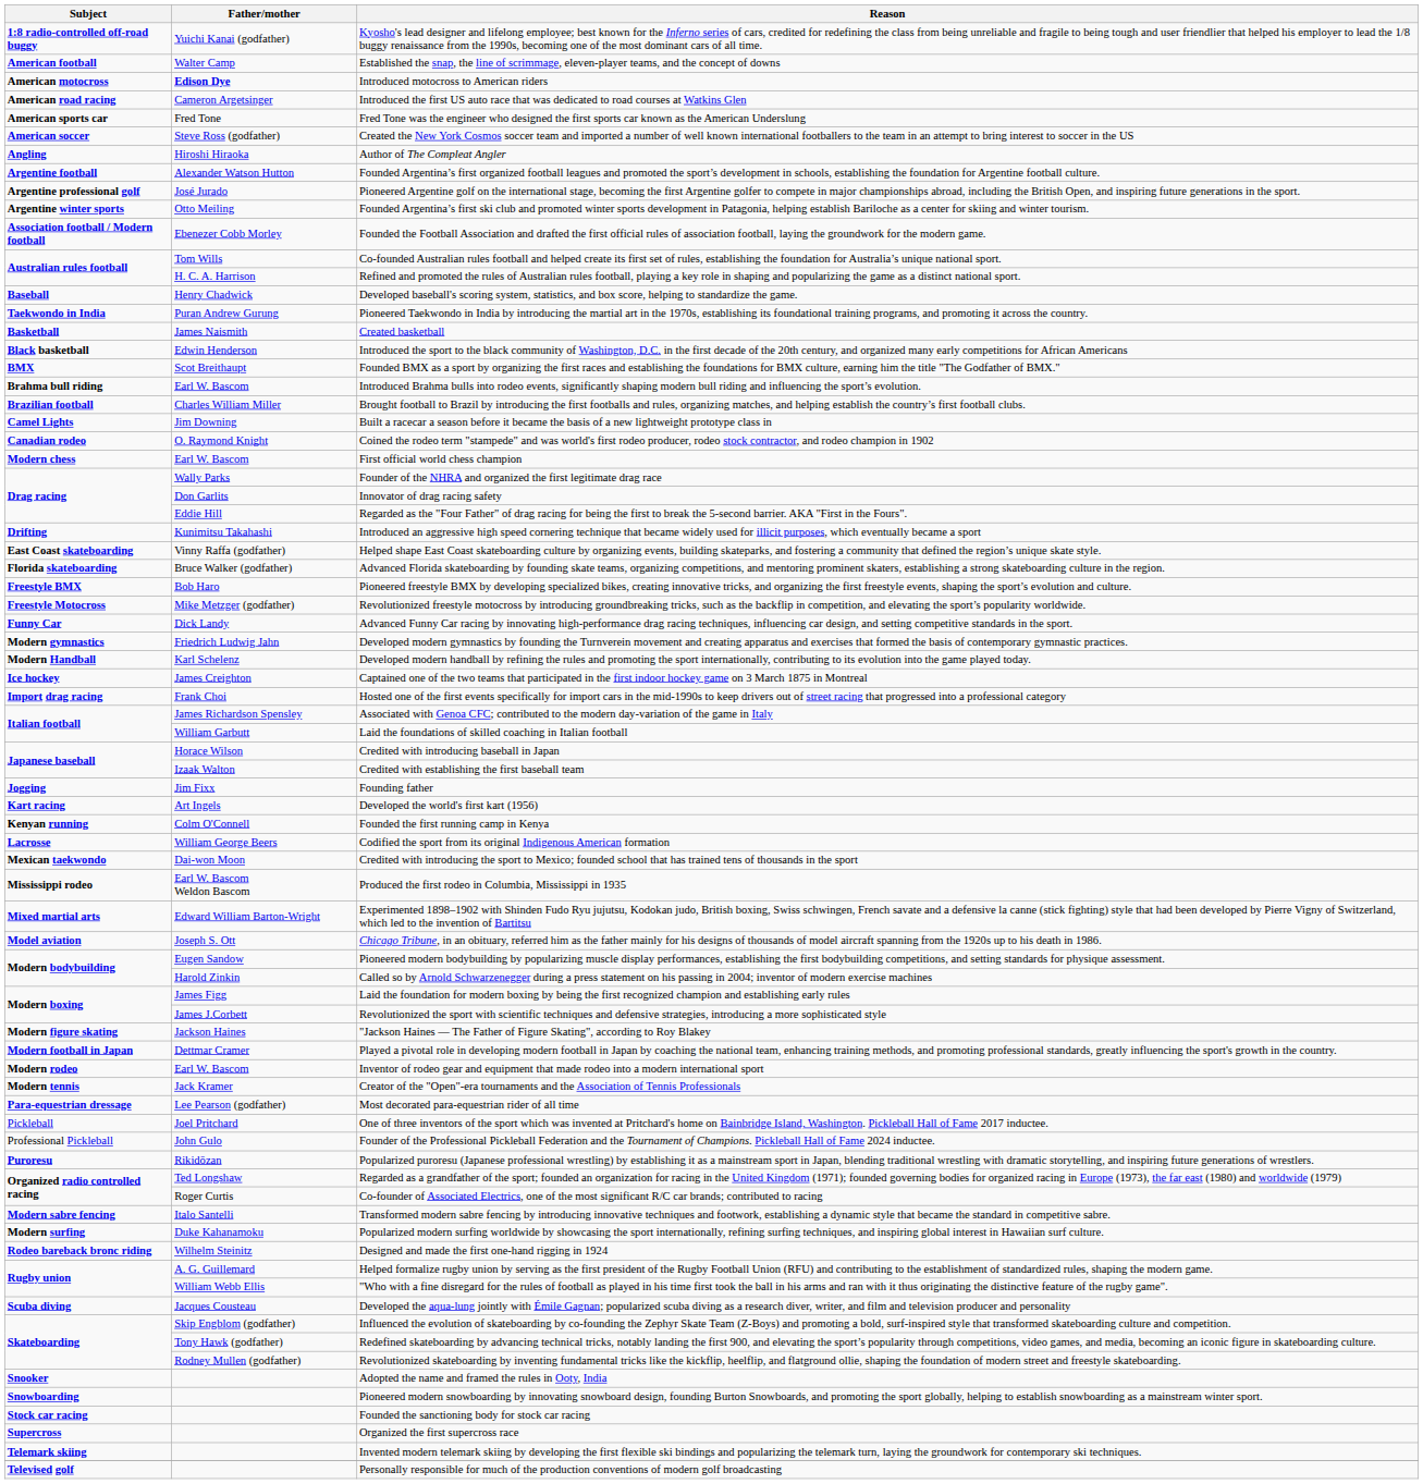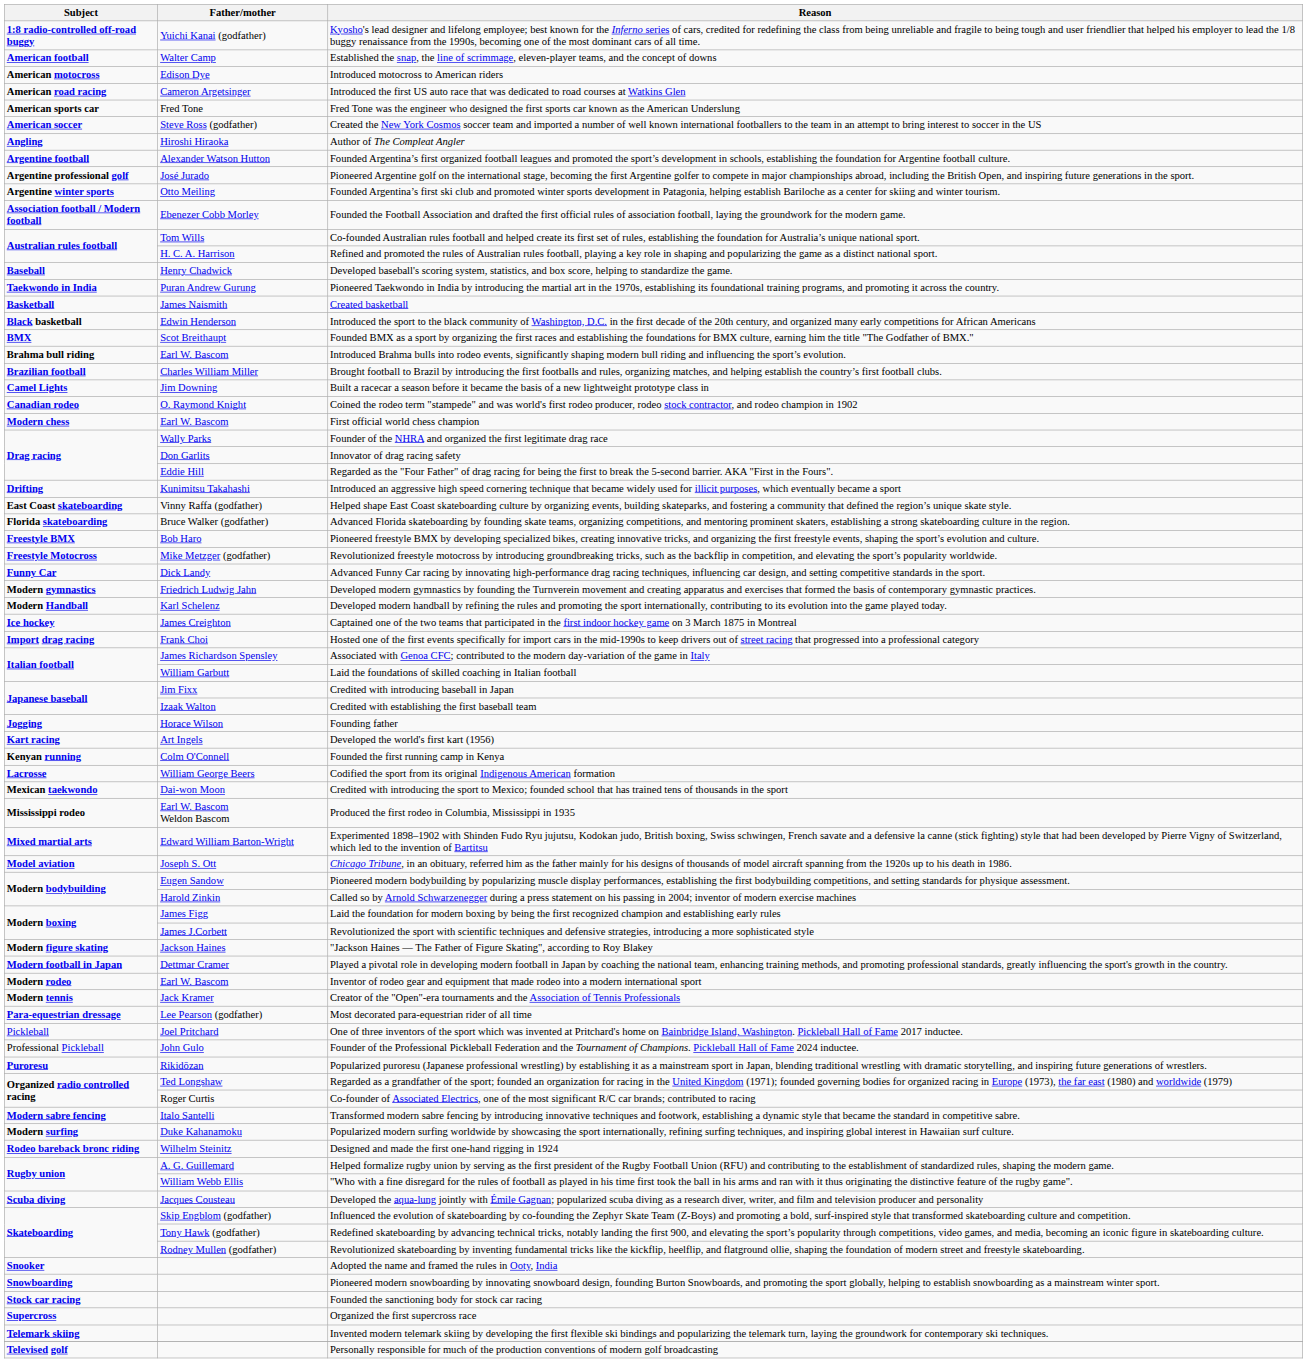Introduced motocross to American riders | Father/mother: bold -> normal
Credited with introducing baseball in Japan | Father/mother: Horace Wilson -> Jim Fixx
Founding father | Father/mother: Jim Fixx -> Horace Wilson
